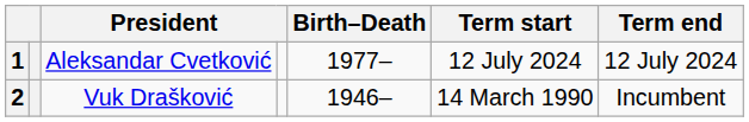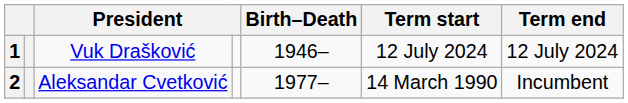1 | column 3: Aleksandar Cvetković -> Vuk Drašković
1 | Birth–Death: 1977– -> 1946–
2 | column 3: Vuk Drašković -> Aleksandar Cvetković
2 | Birth–Death: 1946– -> 1977–
